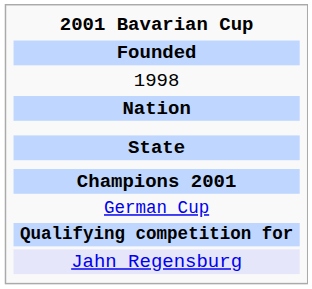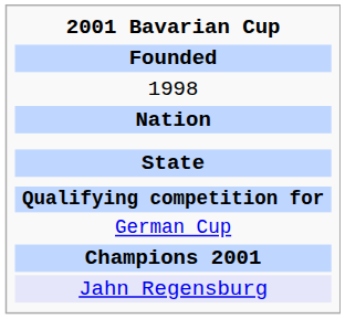row 6 | column 1: Champions 2001 -> Qualifying competition for
row 8 | column 1: Qualifying competition for -> Champions 2001
